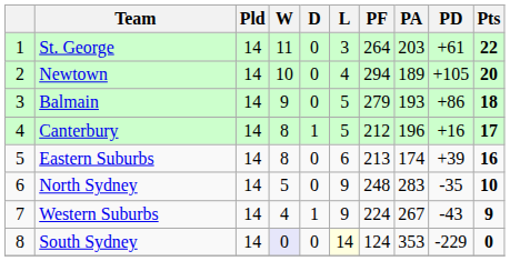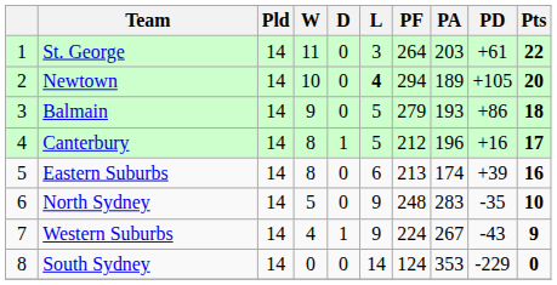Newtown | L: normal -> bold
South Sydney | W: lavender background -> no background
South Sydney | L: lightyellow background -> no background
